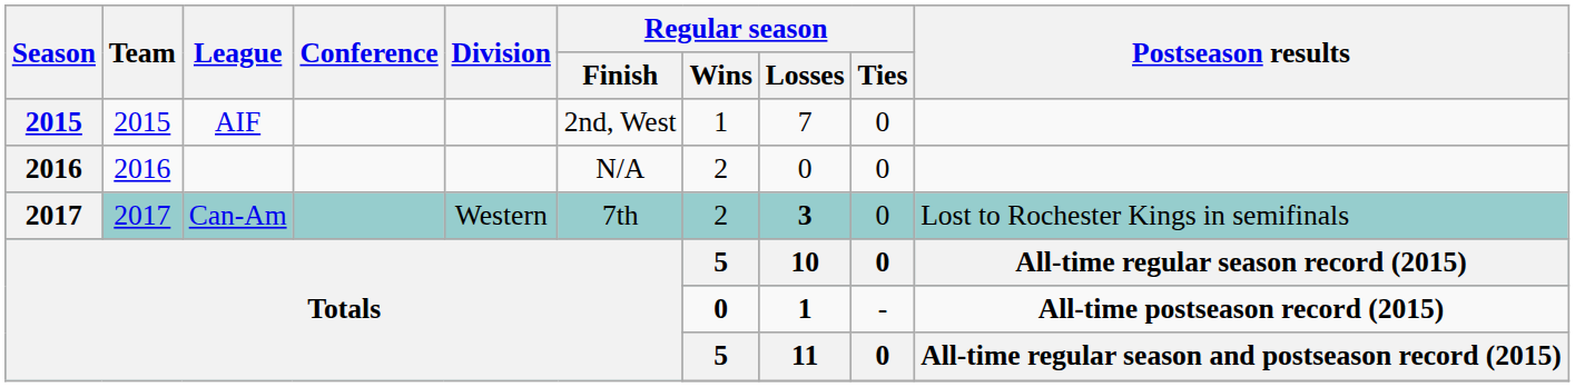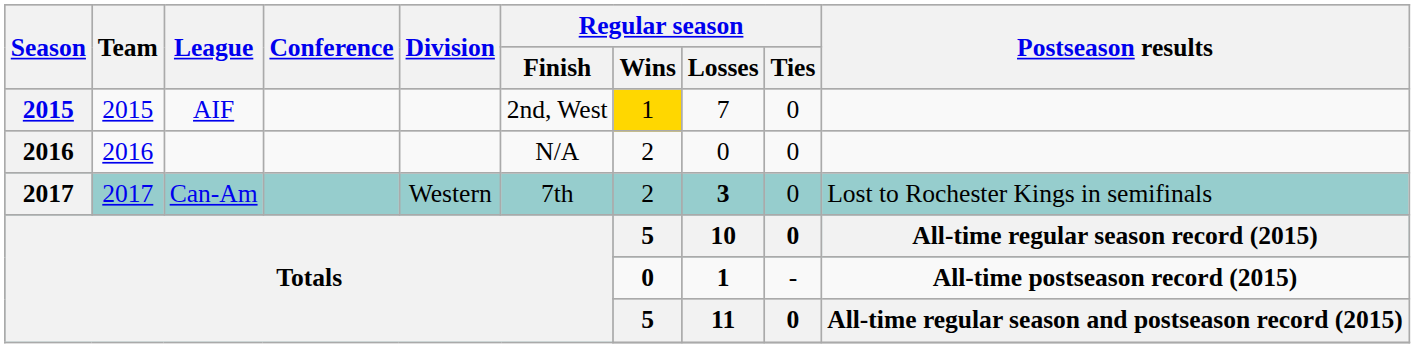AIF | Regular season / Wins: no background -> gold background
